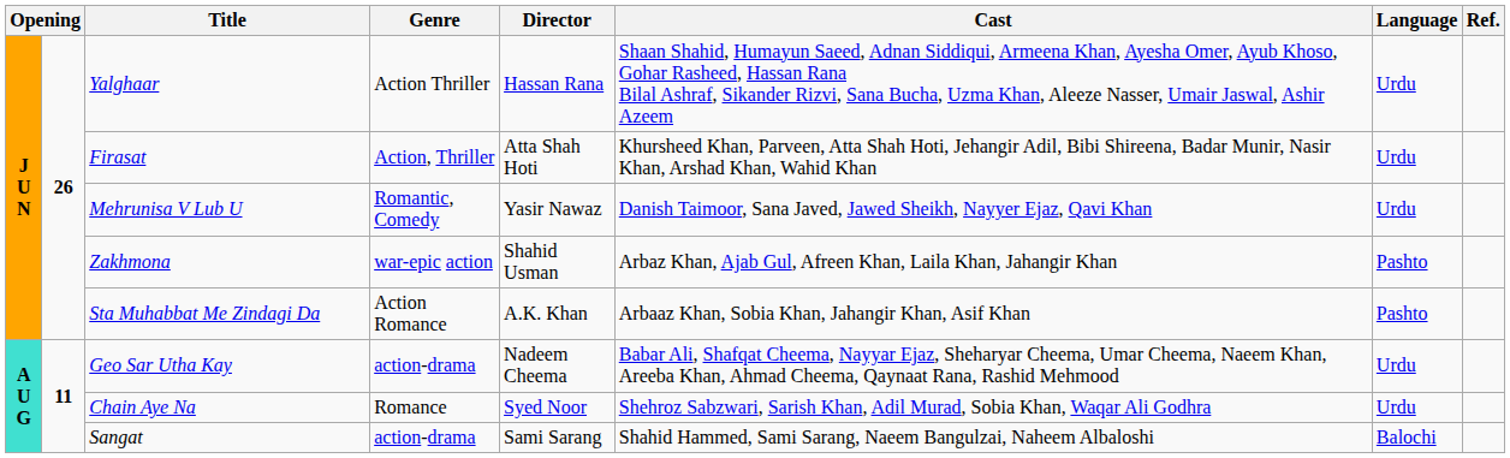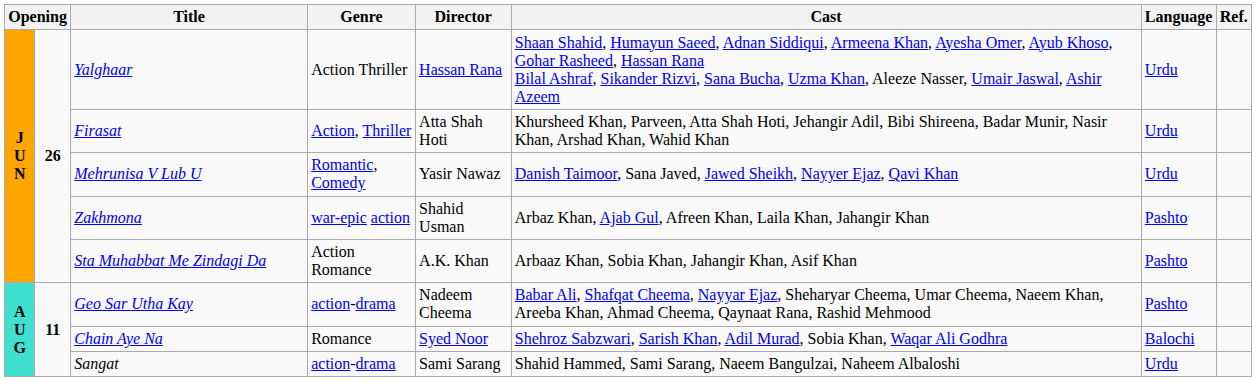Geo Sar Utha Kay | Language: Urdu -> Pashto
Chain Aye Na | Language: Urdu -> Balochi
Sangat | Language: Balochi -> Urdu
